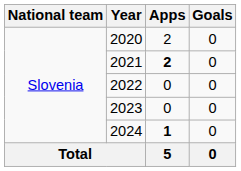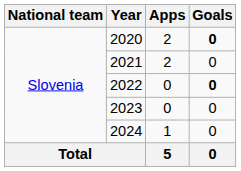2020 | Goals: normal -> bold
2021 | Apps: bold -> normal
2022 | Goals: normal -> bold
2024 | Apps: bold -> normal
